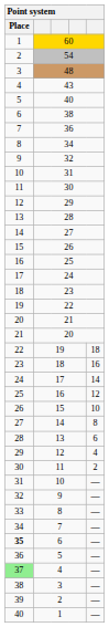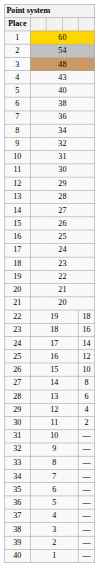35 | Place: bold -> normal
37 | Place: lightgreen background -> no background
